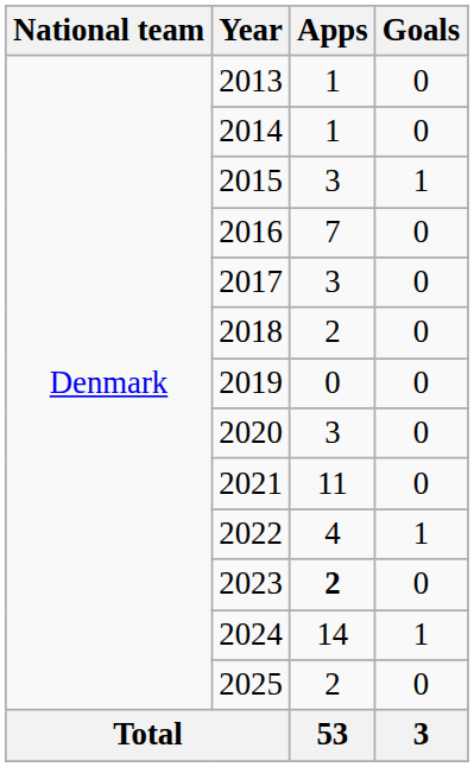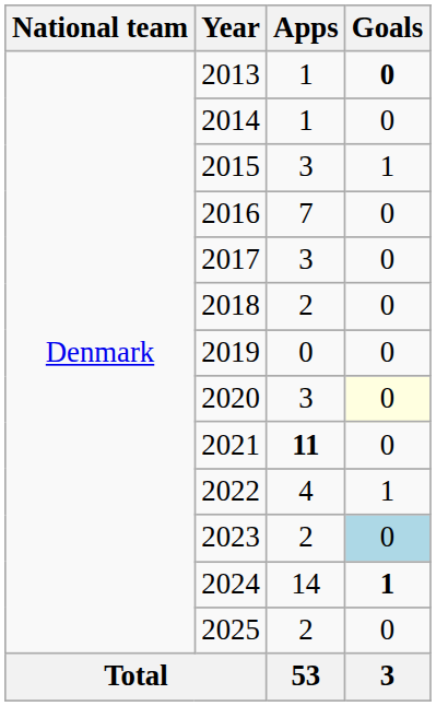2013 | Goals: normal -> bold
2020 | Goals: no background -> lightyellow background
2021 | Apps: normal -> bold
2023 | Apps: bold -> normal
2023 | Goals: no background -> lightblue background
2024 | Goals: normal -> bold
